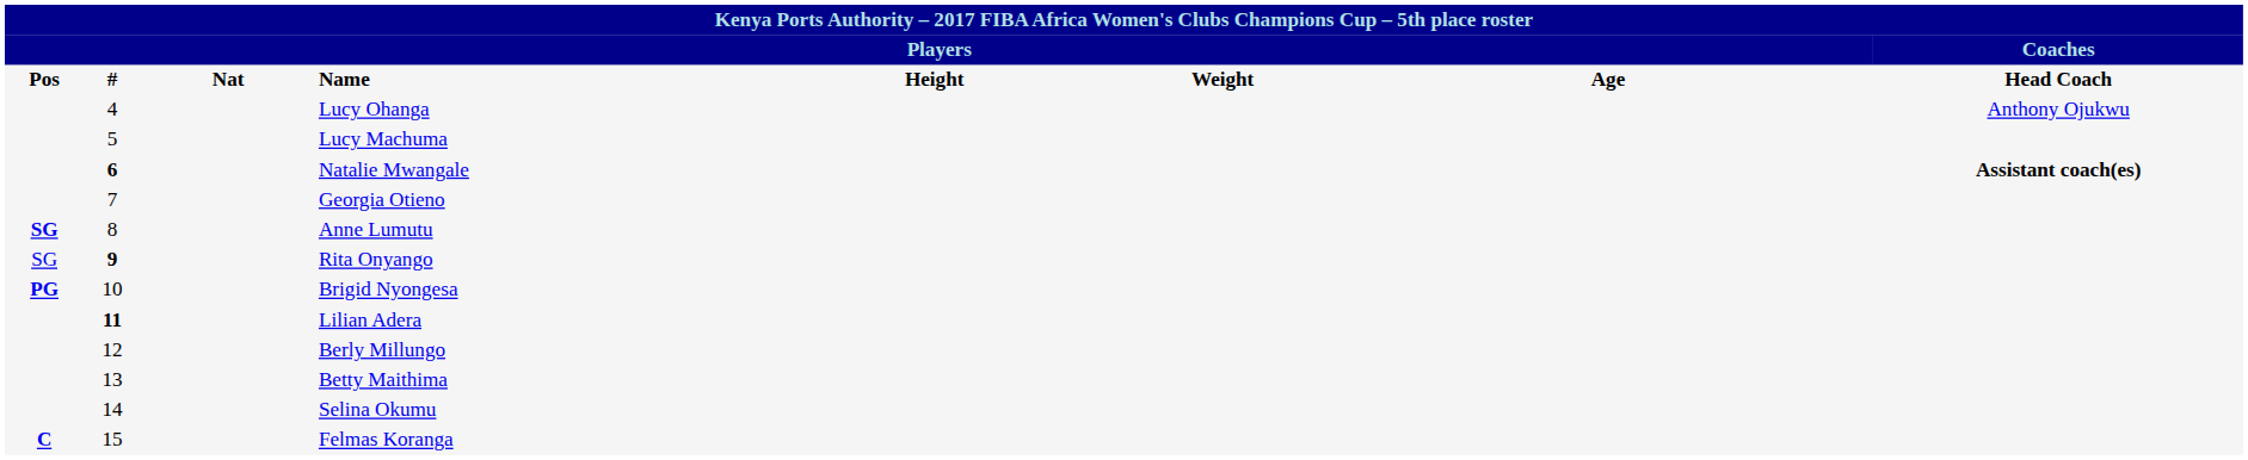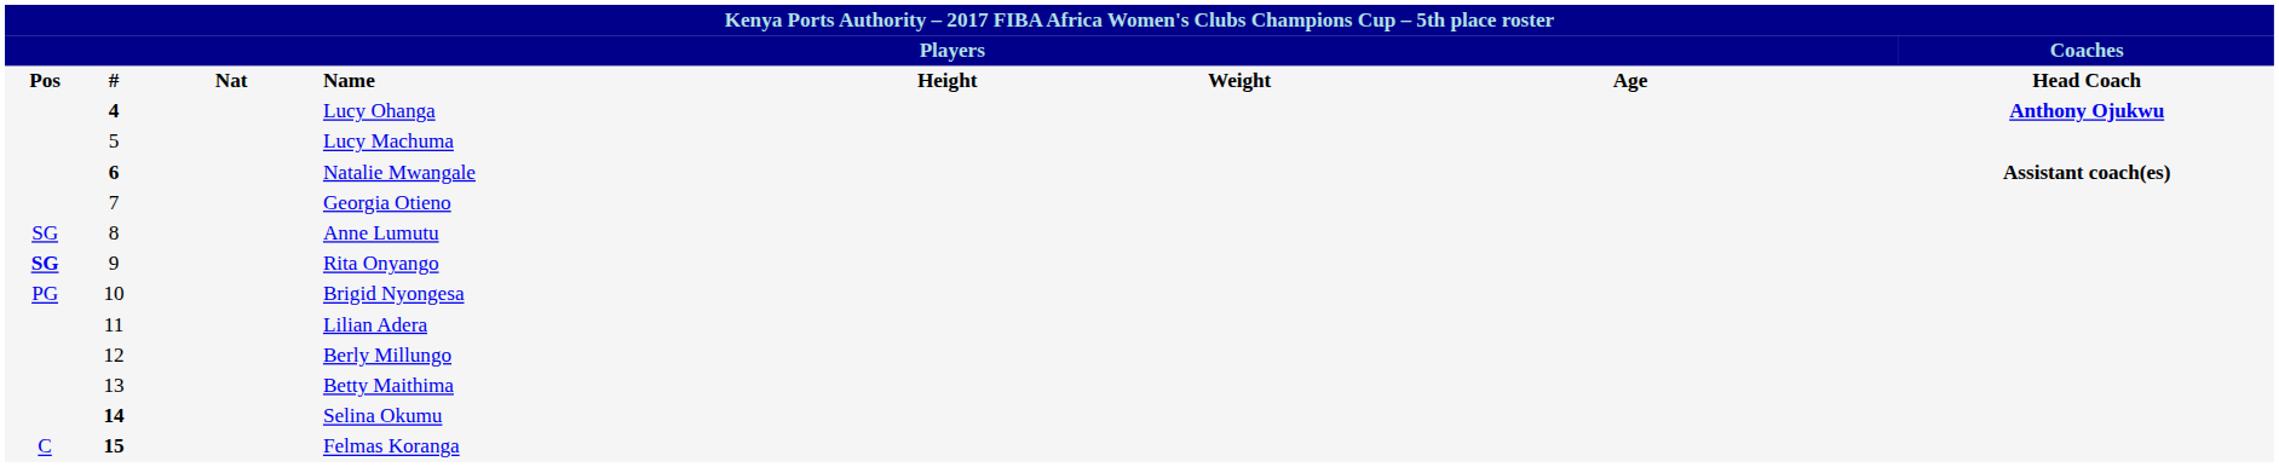Lucy Ohanga | column 2: normal -> bold
Lucy Ohanga | column 8: normal -> bold
Anne Lumutu | column 1: bold -> normal
Rita Onyango | column 1: normal -> bold
Rita Onyango | column 2: bold -> normal
Brigid Nyongesa | column 1: bold -> normal
Lilian Adera | column 2: bold -> normal
Selina Okumu | column 2: normal -> bold
Felmas Koranga | column 1: bold -> normal
Felmas Koranga | column 2: normal -> bold
